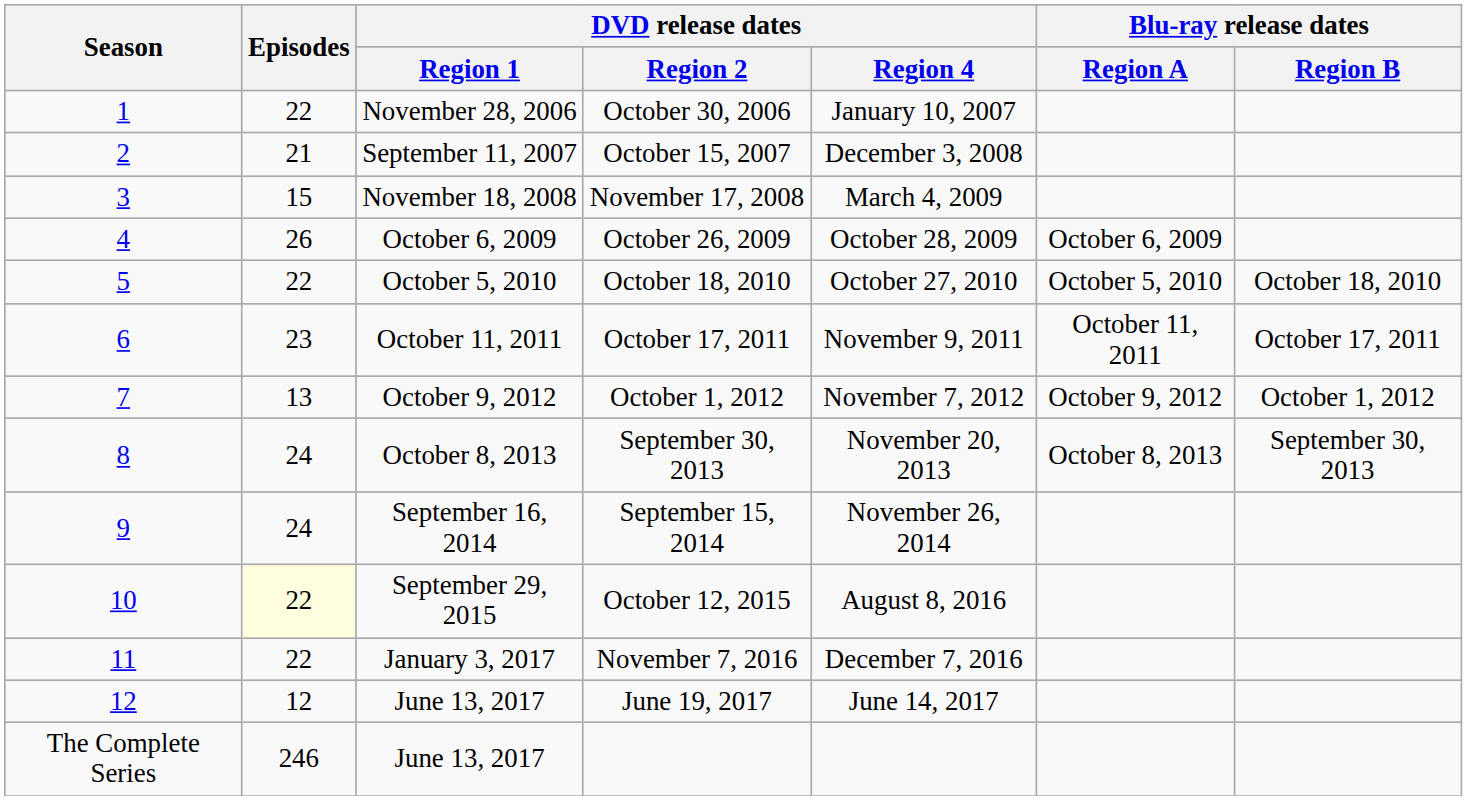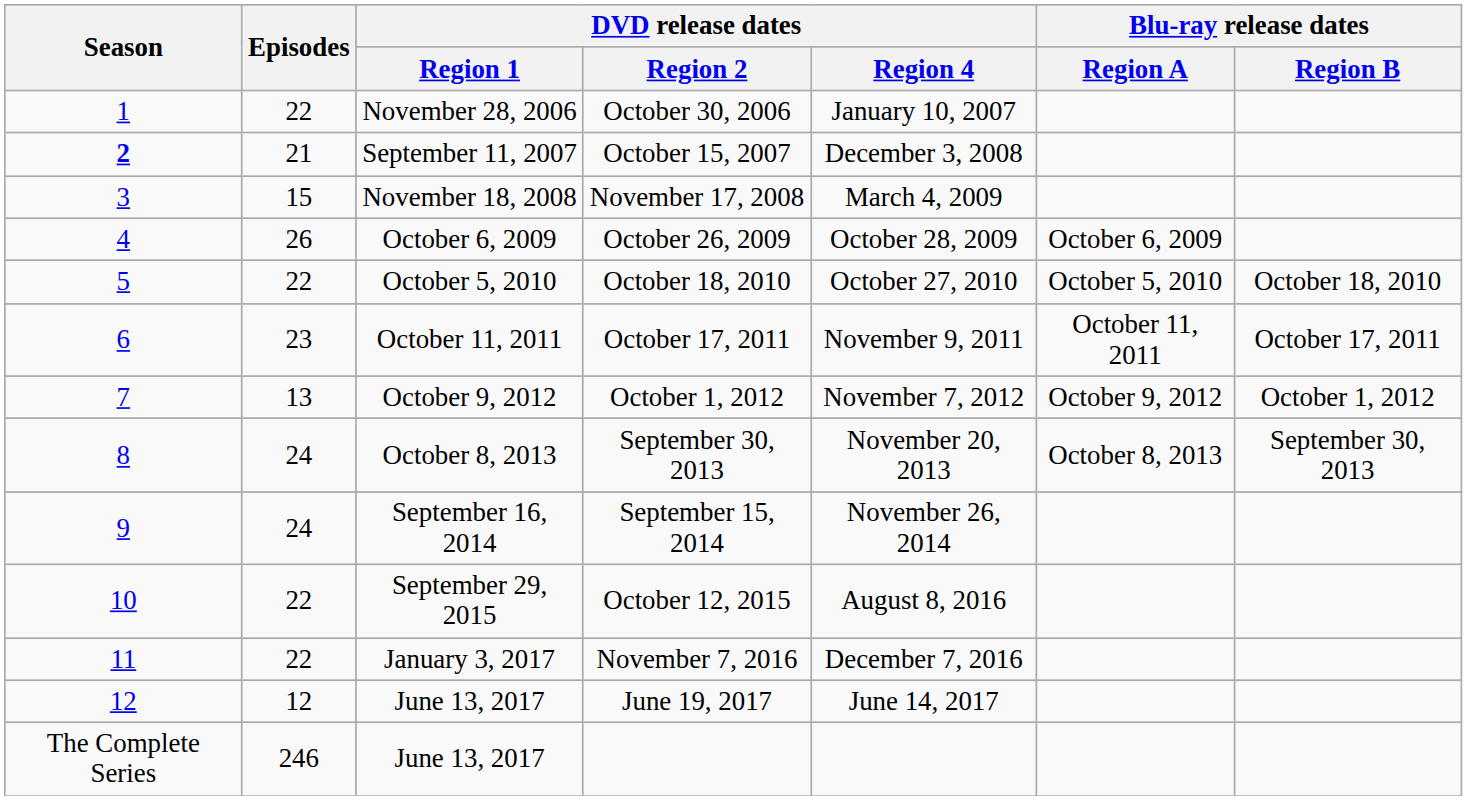October 15, 2007 | Season: normal -> bold
October 12, 2015 | Episodes: lightyellow background -> no background
